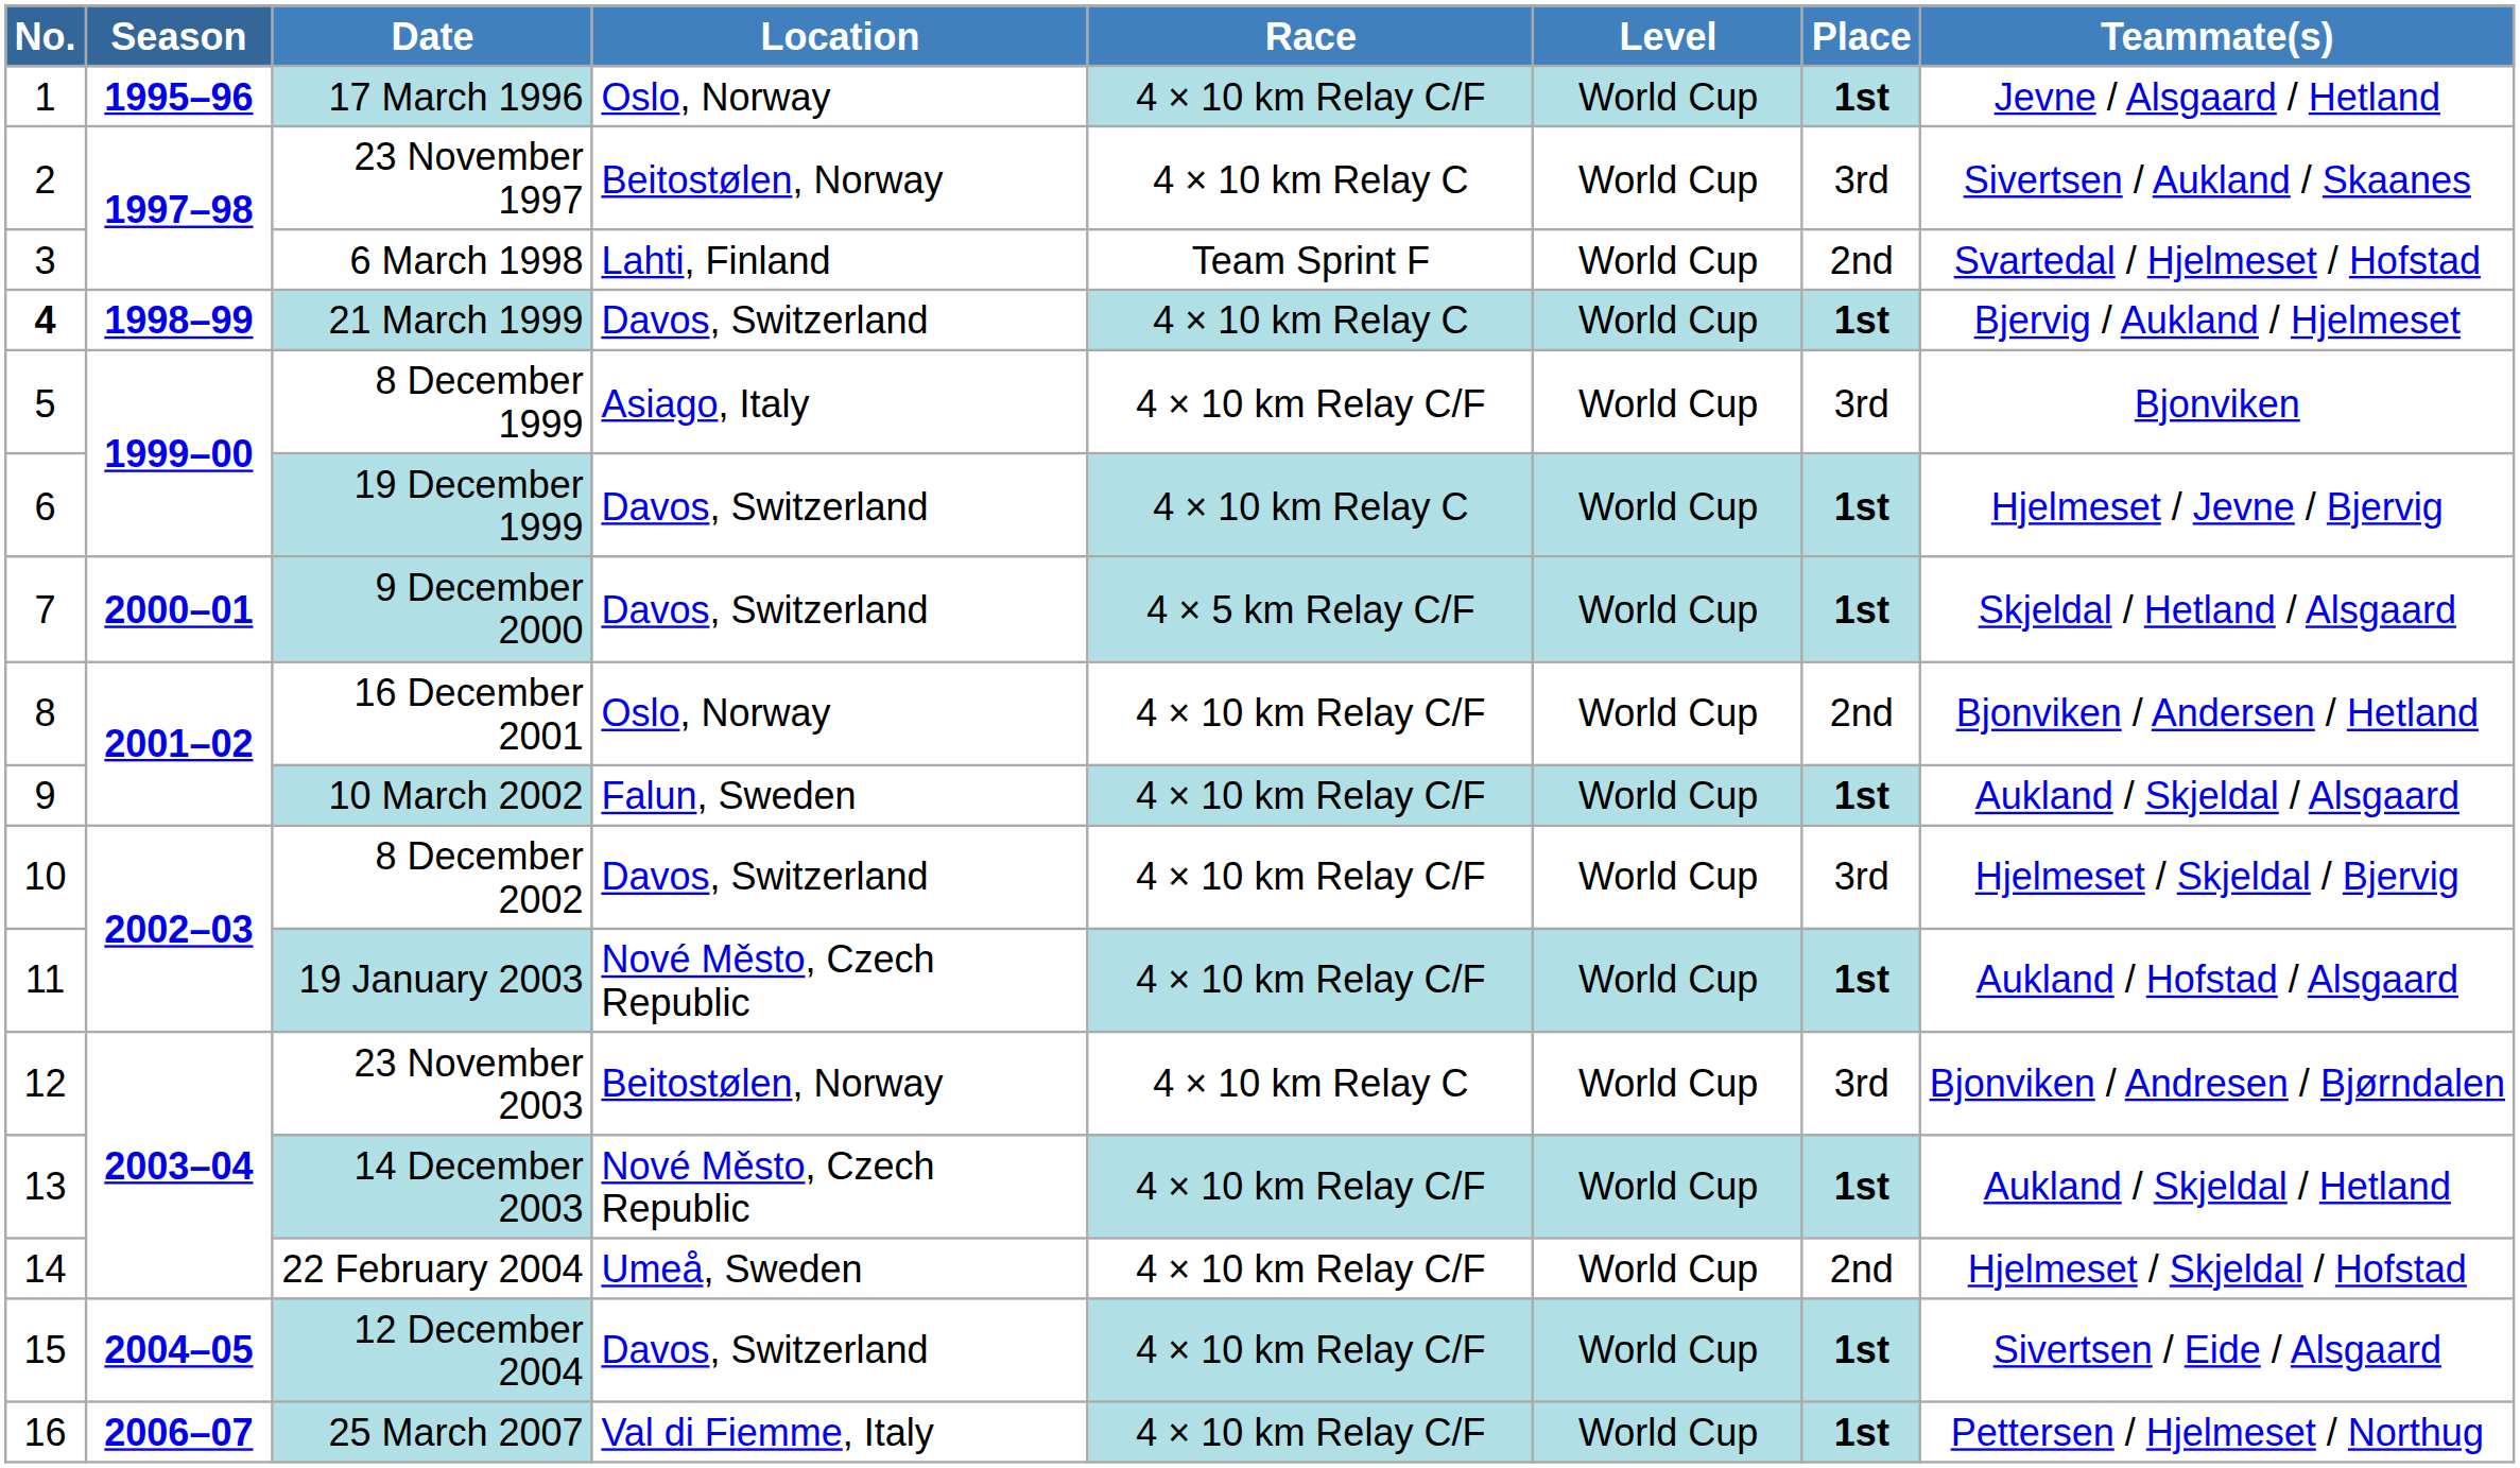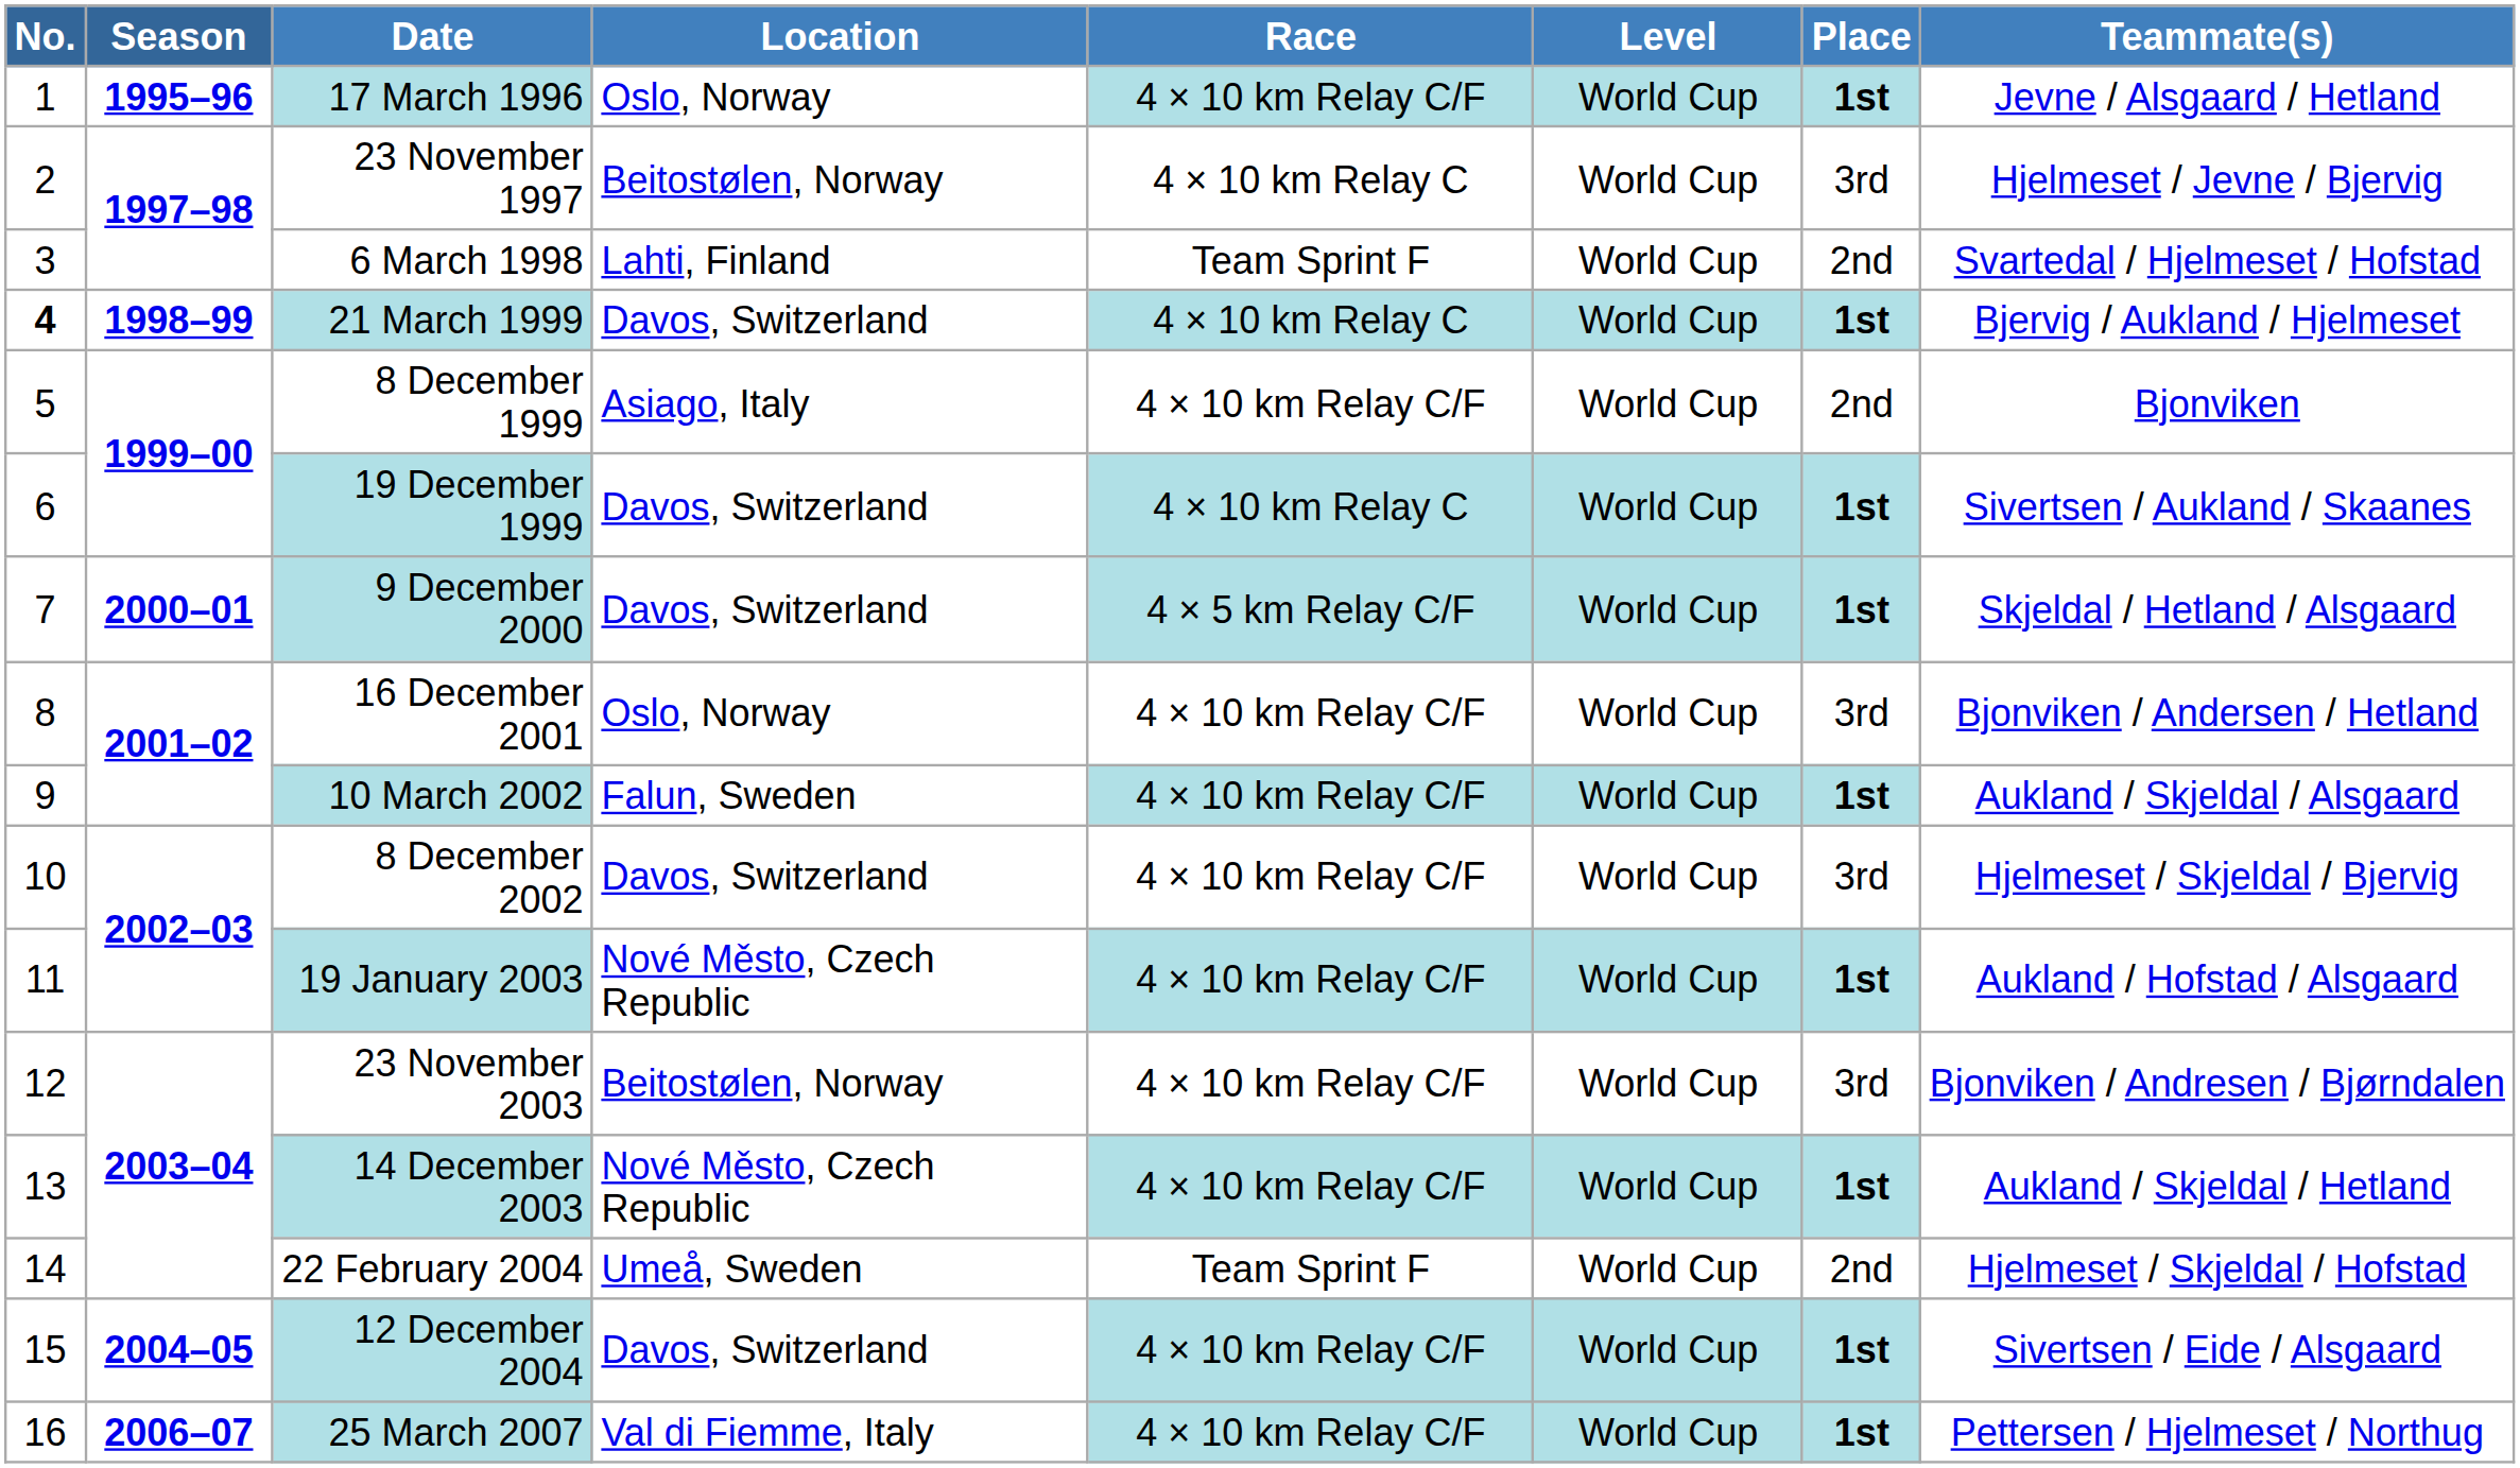23 November 1997 | Teammate(s): Sivertsen / Aukland / Skaanes -> Hjelmeset / Jevne / Bjervig
8 December 1999 | Place: 3rd -> 2nd
19 December 1999 | Teammate(s): Hjelmeset / Jevne / Bjervig -> Sivertsen / Aukland / Skaanes
16 December 2001 | Place: 2nd -> 3rd
23 November 2003 | Race: 4 × 10 km Relay C -> 4 × 10 km Relay C/F
22 February 2004 | Race: 4 × 10 km Relay C/F -> Team Sprint F
